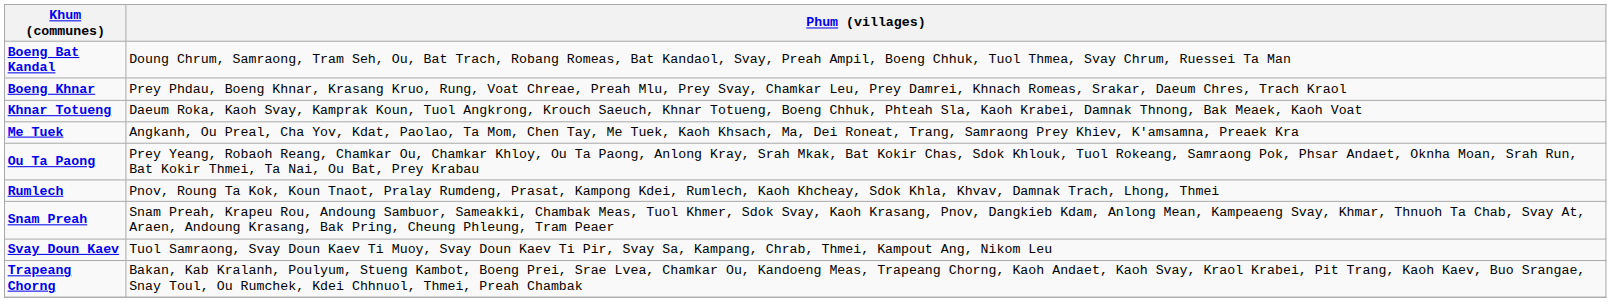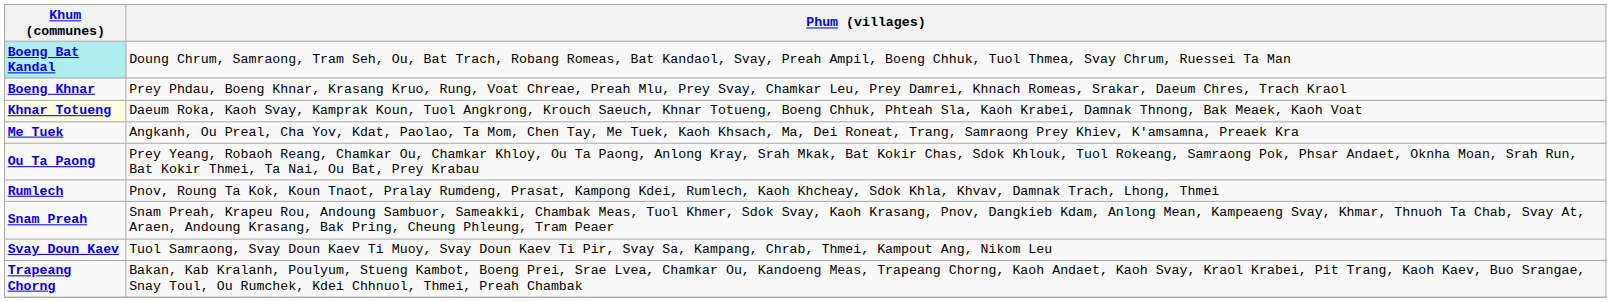Boeng Bat Kandal | Khum (communes): no background -> paleturquoise background
Khnar Totueng | Khum (communes): no background -> lightyellow background
